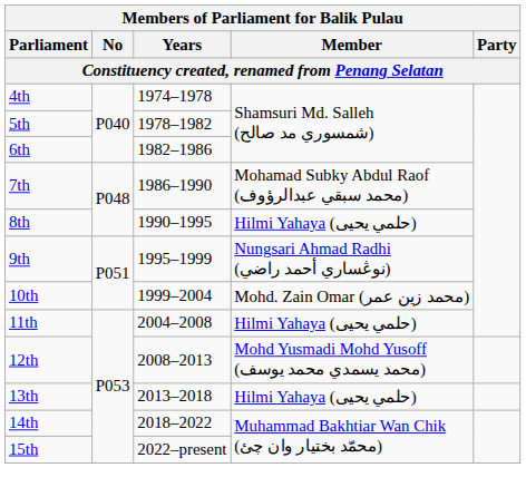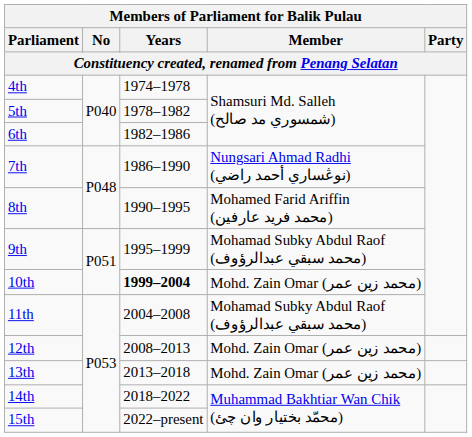7th | Member: Mohamad Subky Abdul Raof (محمد سبقي عبدالرؤوف) -> Nungsari Ahmad Radhi (نوڠساري أحمد راضي)
8th | Member: Hilmi Yahaya (حلمي يحيى) -> Mohamed Farid Ariffin (محمد فريد عارفين)
9th | Member: Nungsari Ahmad Radhi (نوڠساري أحمد راضي) -> Mohamad Subky Abdul Raof (محمد سبقي عبدالرؤوف)
10th | Years: normal -> bold
11th | Member: Hilmi Yahaya (حلمي يحيى) -> Mohamad Subky Abdul Raof (محمد سبقي عبدالرؤوف)
12th | Member: Mohd Yusmadi Mohd Yusoff (محمد يسمدي محمد يوسف) -> Mohd. Zain Omar (محمد زين عمر)
13th | Member: Hilmi Yahaya (حلمي يحيى) -> Mohd. Zain Omar (محمد زين عمر)
